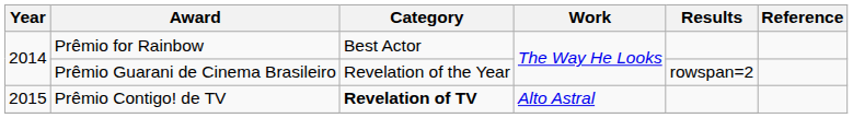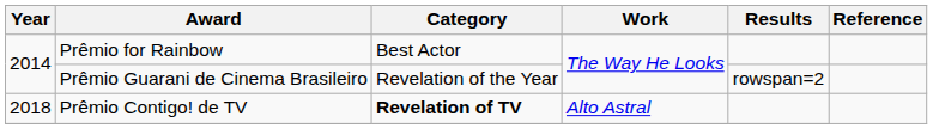Prêmio Contigo! de TV | Year: 2015 -> 2018
